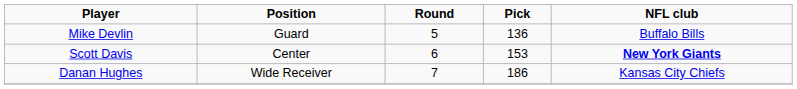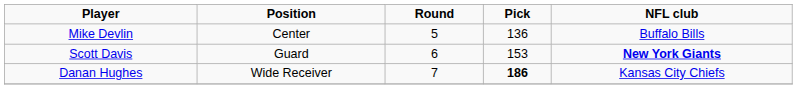Mike Devlin | Position: Guard -> Center
Scott Davis | Position: Center -> Guard
Danan Hughes | Pick: normal -> bold
